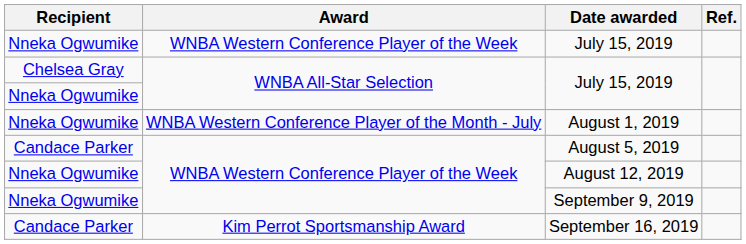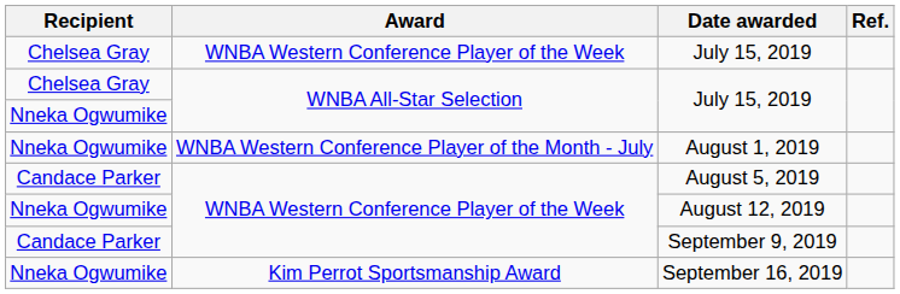WNBA Western Conference Player of the Week / July 15, 2019 | Recipient: Nneka Ogwumike -> Chelsea Gray
September 9, 2019 | Recipient: Nneka Ogwumike -> Candace Parker
September 16, 2019 | Recipient: Candace Parker -> Nneka Ogwumike
